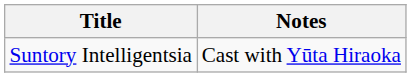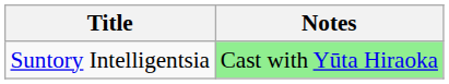Suntory Intelligentsia | Notes: no background -> lightgreen background
